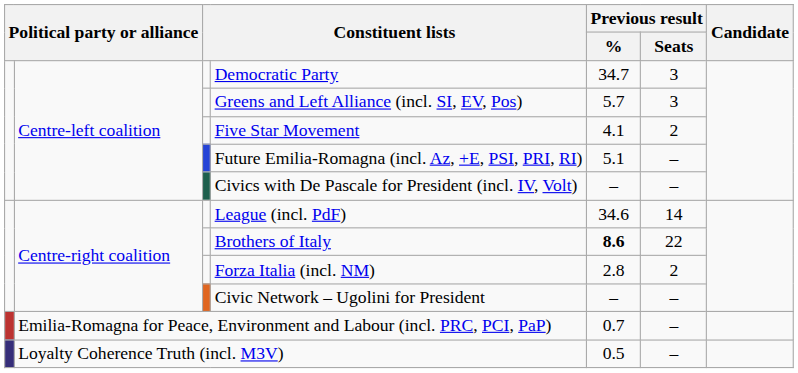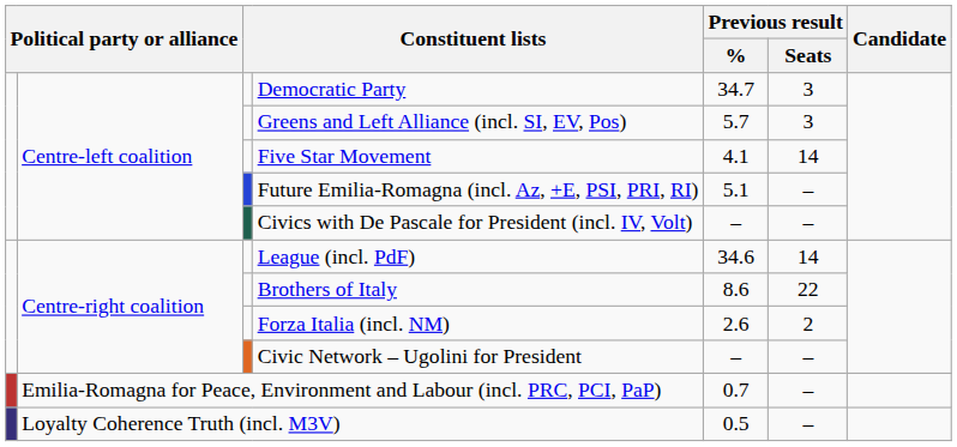Five Star Movement | Previous result / Seats: 2 -> 14
Brothers of Italy | Previous result / %: bold -> normal
Forza Italia (incl. NM) | Previous result / %: 2.8 -> 2.6
